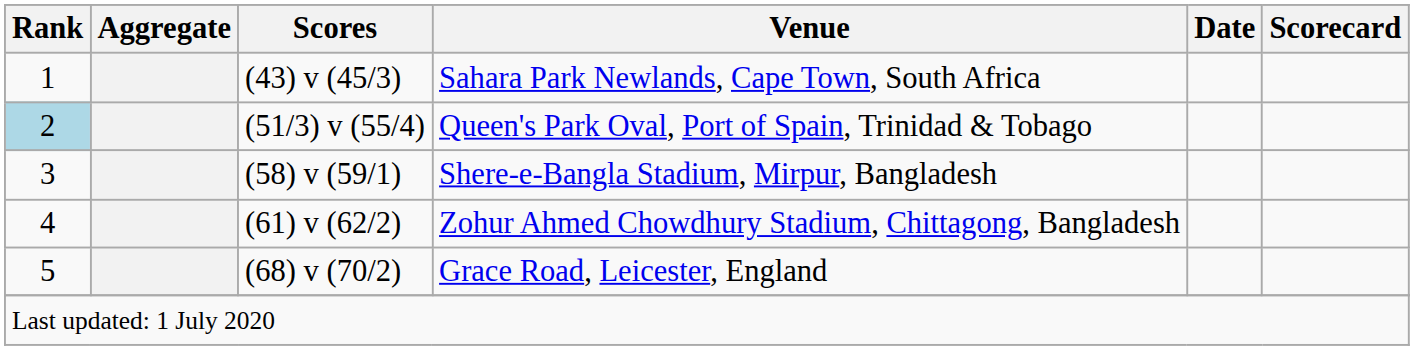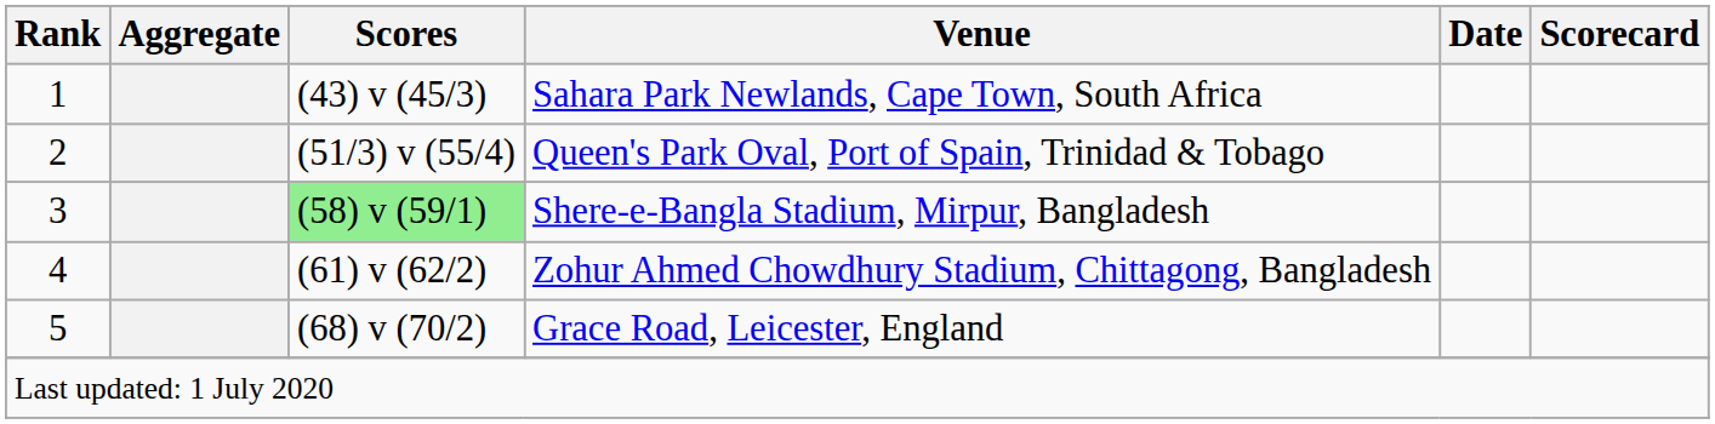Queen's Park Oval, Port of Spain, Trinidad & Tobago | Rank: lightblue background -> no background
Shere-e-Bangla Stadium, Mirpur, Bangladesh | Scores: no background -> lightgreen background
